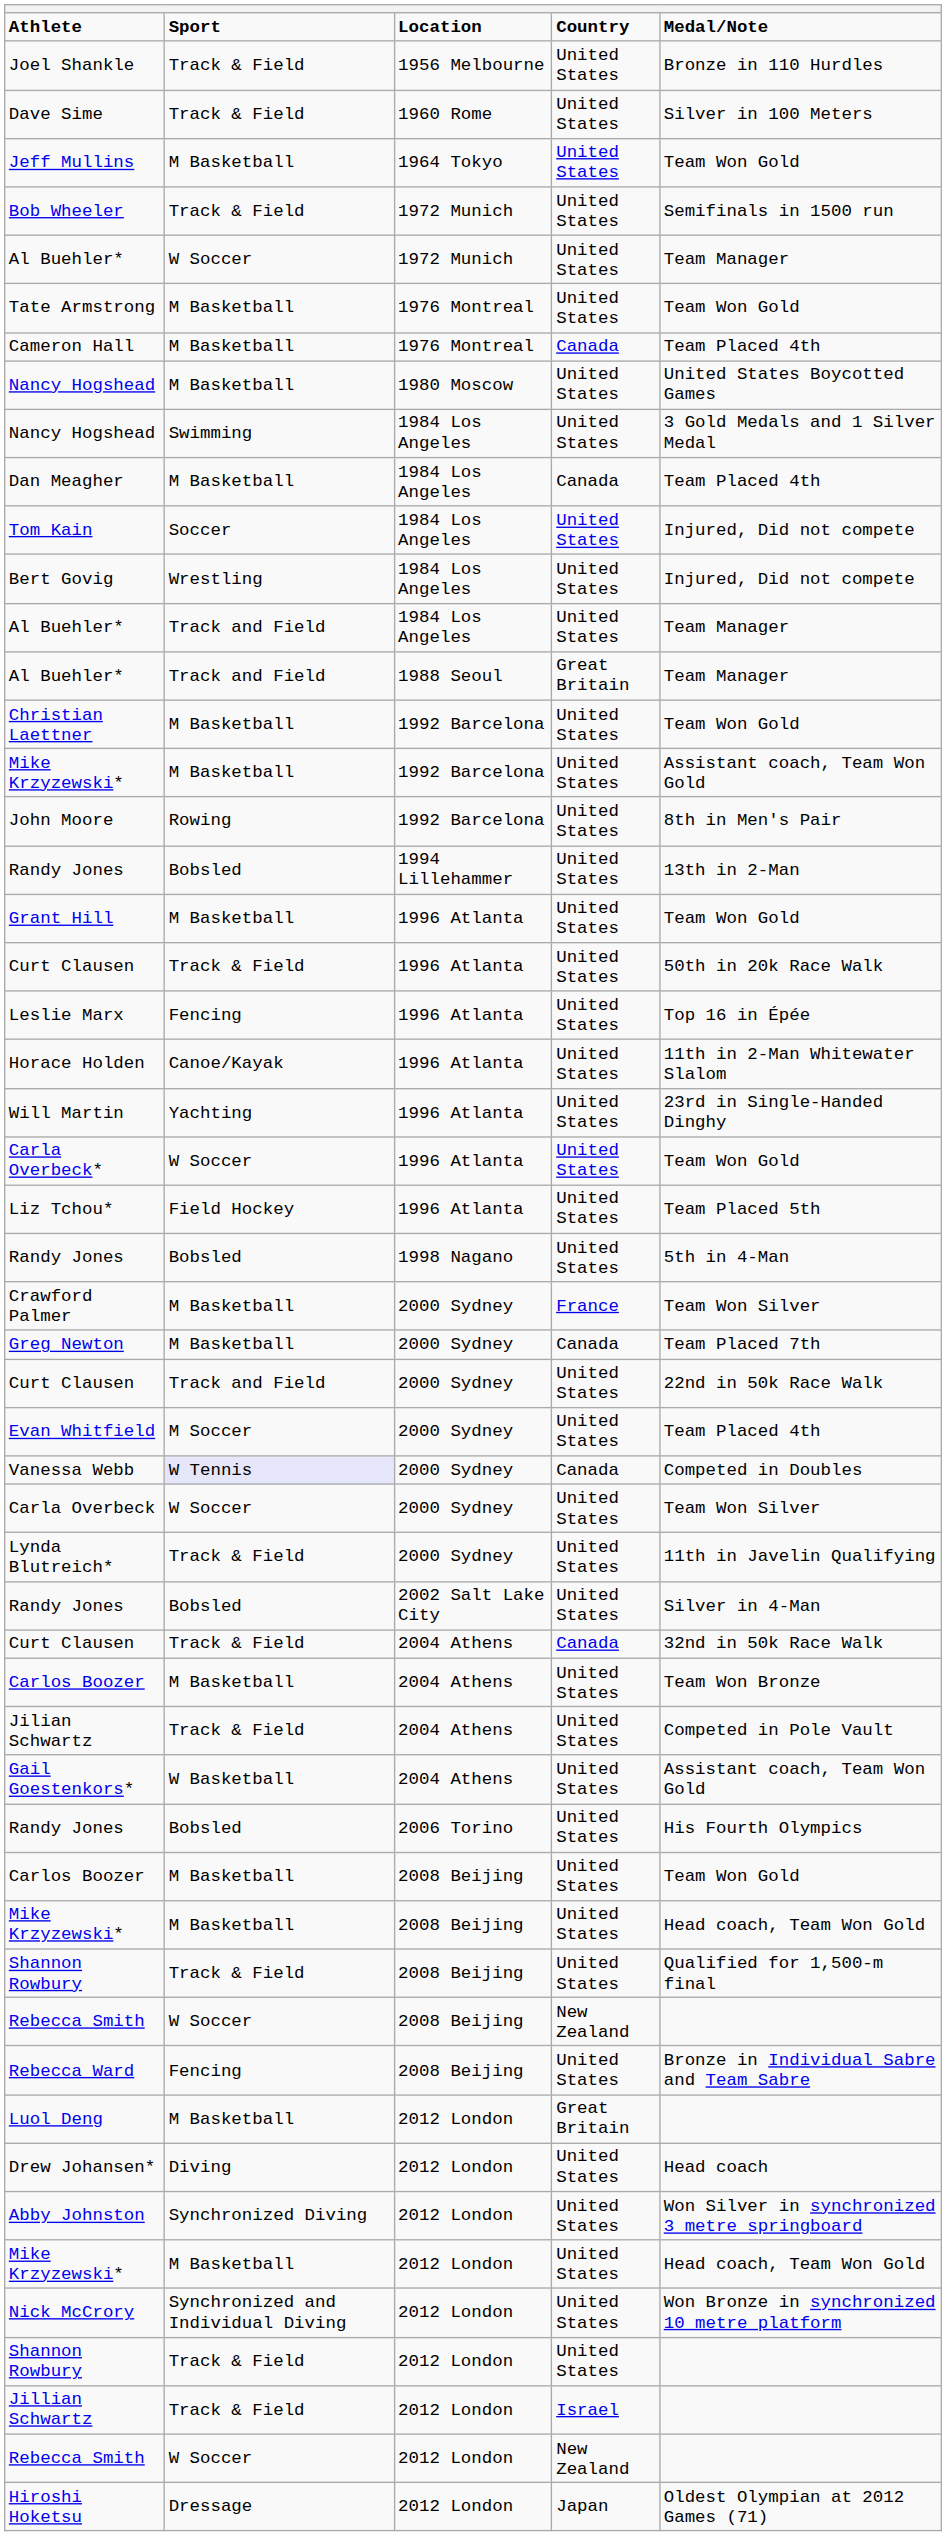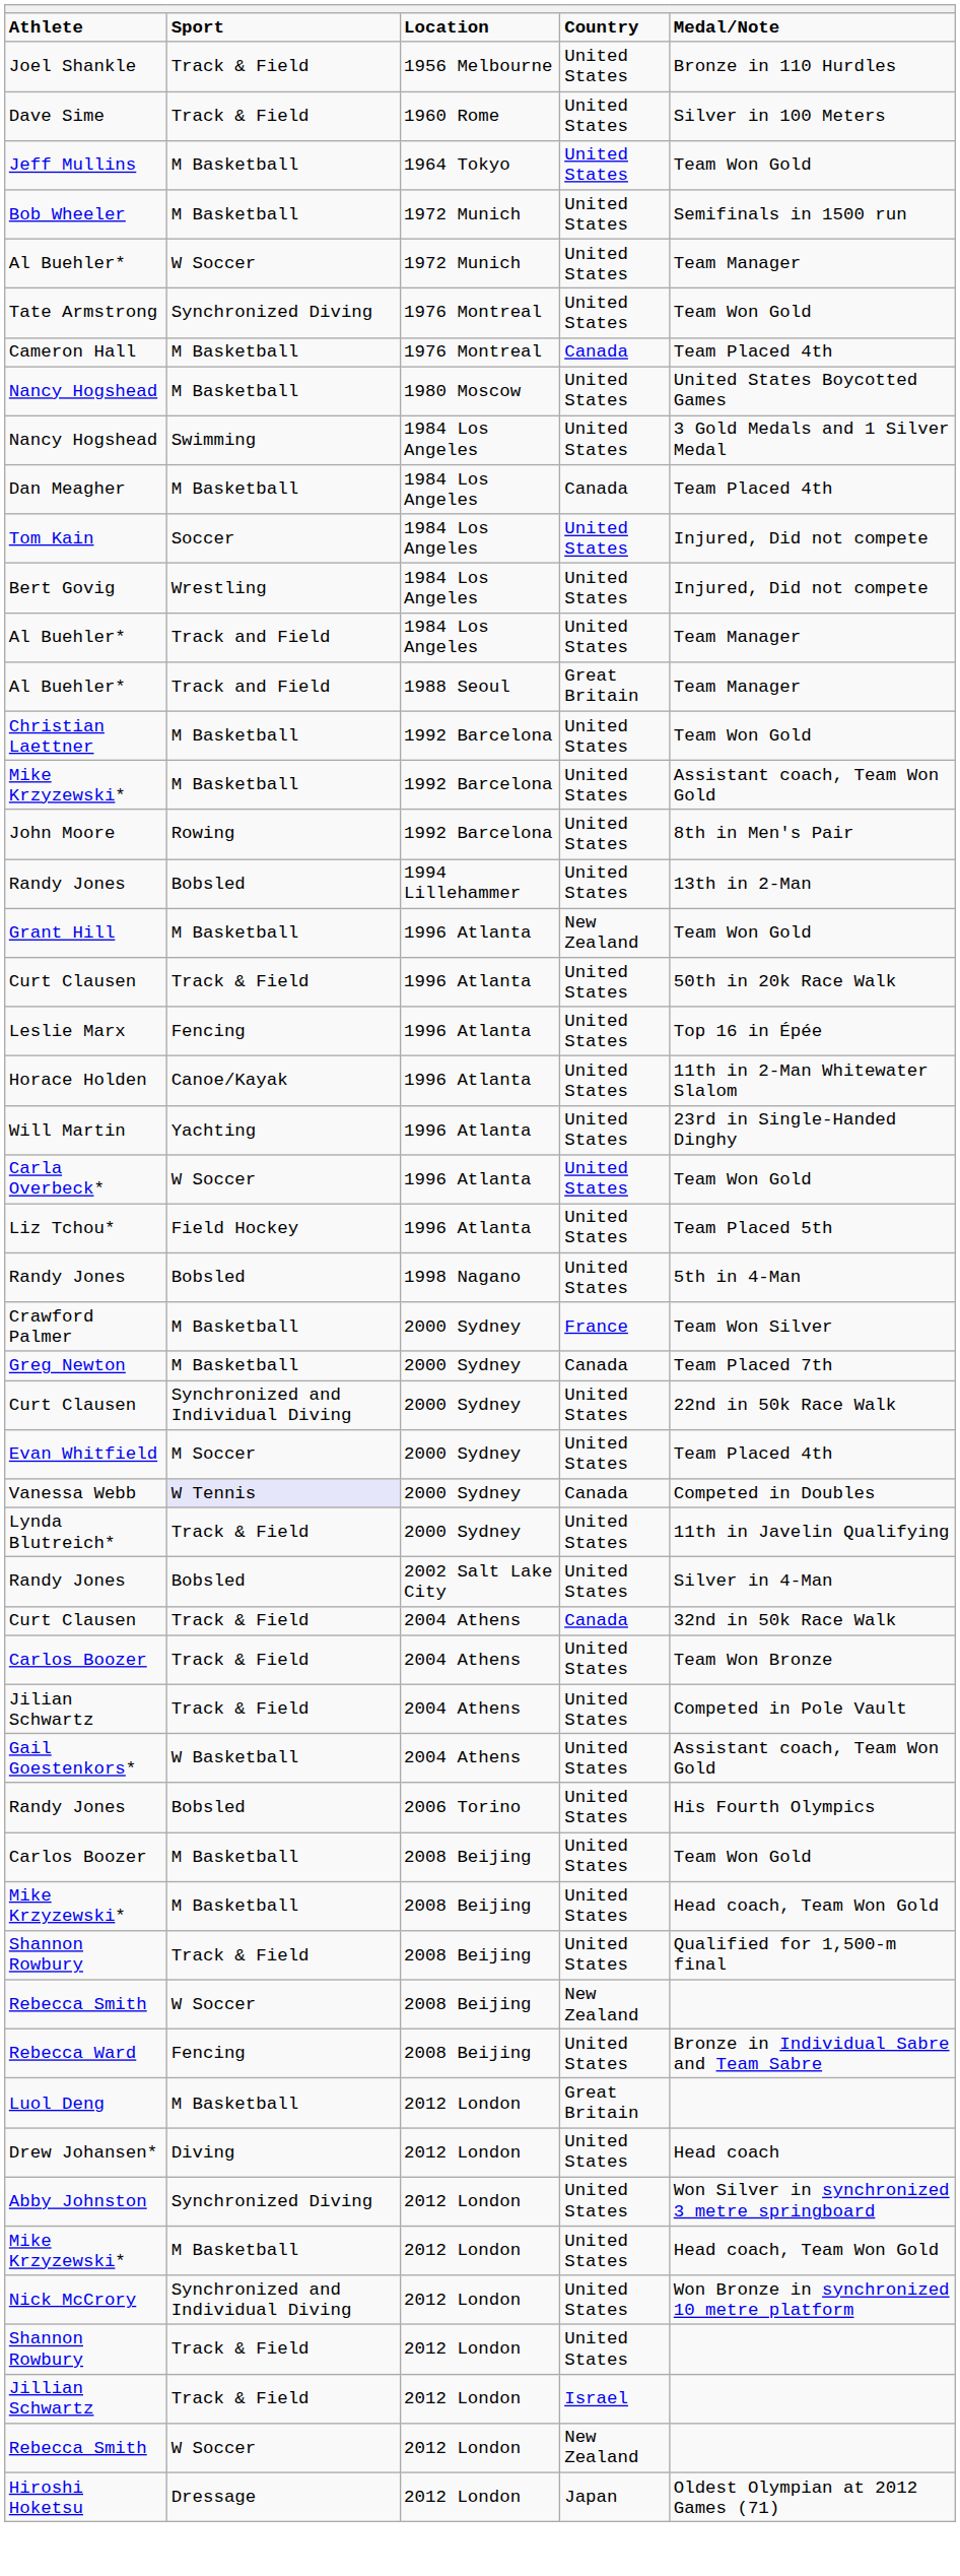Bob Wheeler | Sport: Track & Field -> M Basketball
Tate Armstrong | Sport: M Basketball -> Synchronized Diving
Grant Hill | Country: United States -> New Zealand
Curt Clausen / 2000 Sydney | Sport: Track and Field -> Synchronized and Individual Diving
- row: Carla Overbeck | W Soccer | 2000 Sydney | United States | Team Won Silver
Carlos Boozer / 2004 Athens | Sport: M Basketball -> Track & Field
